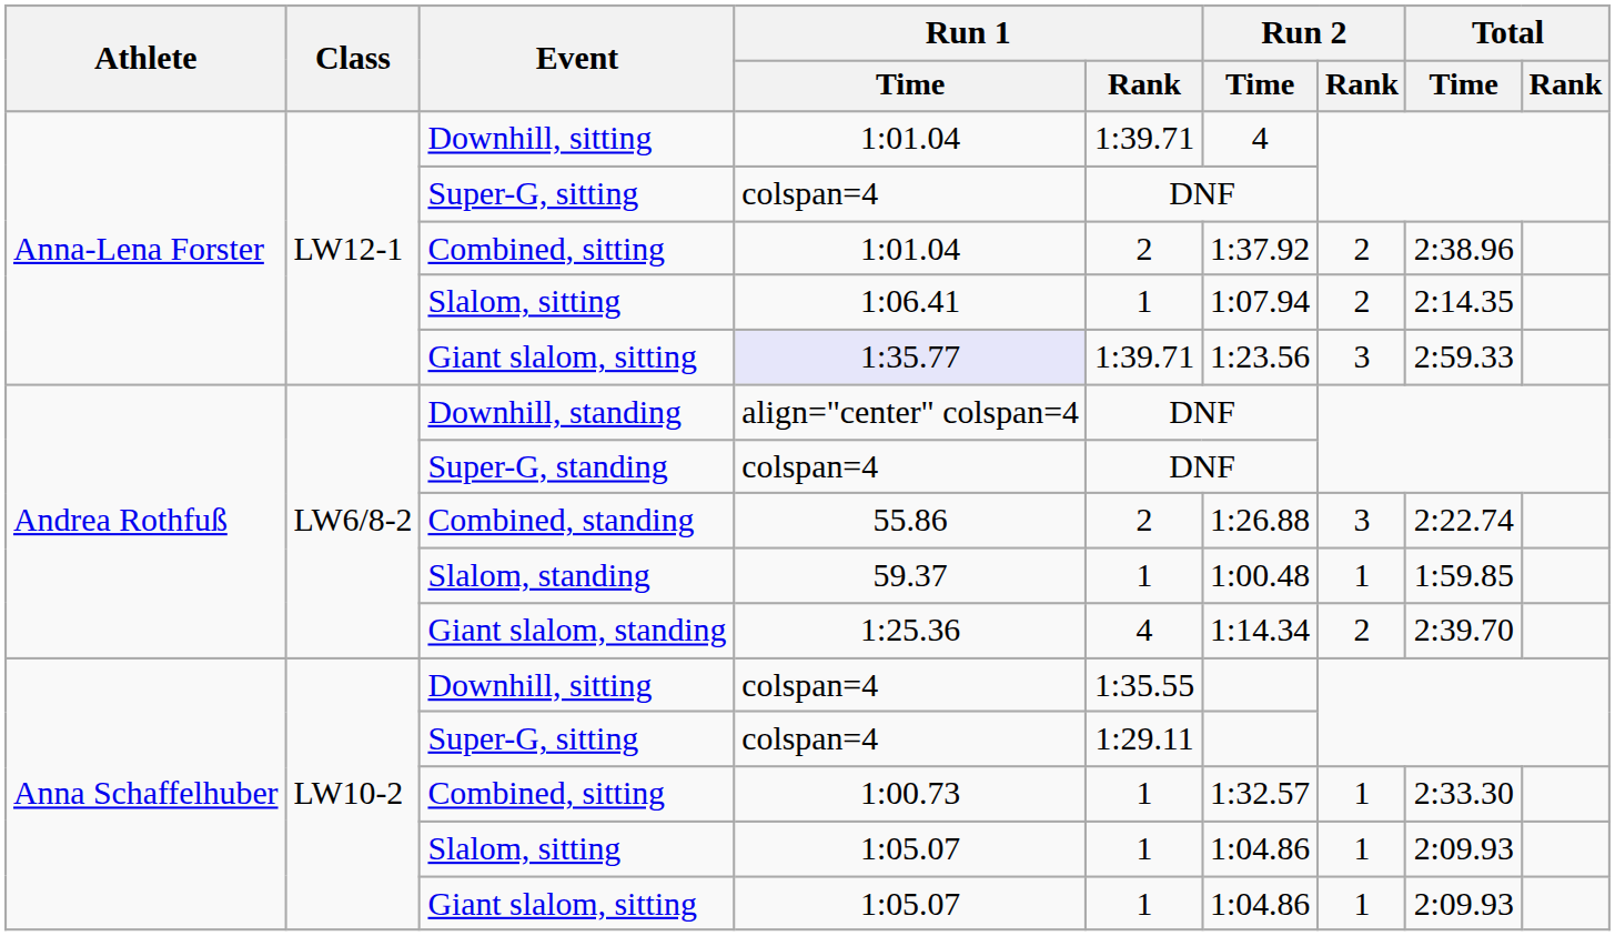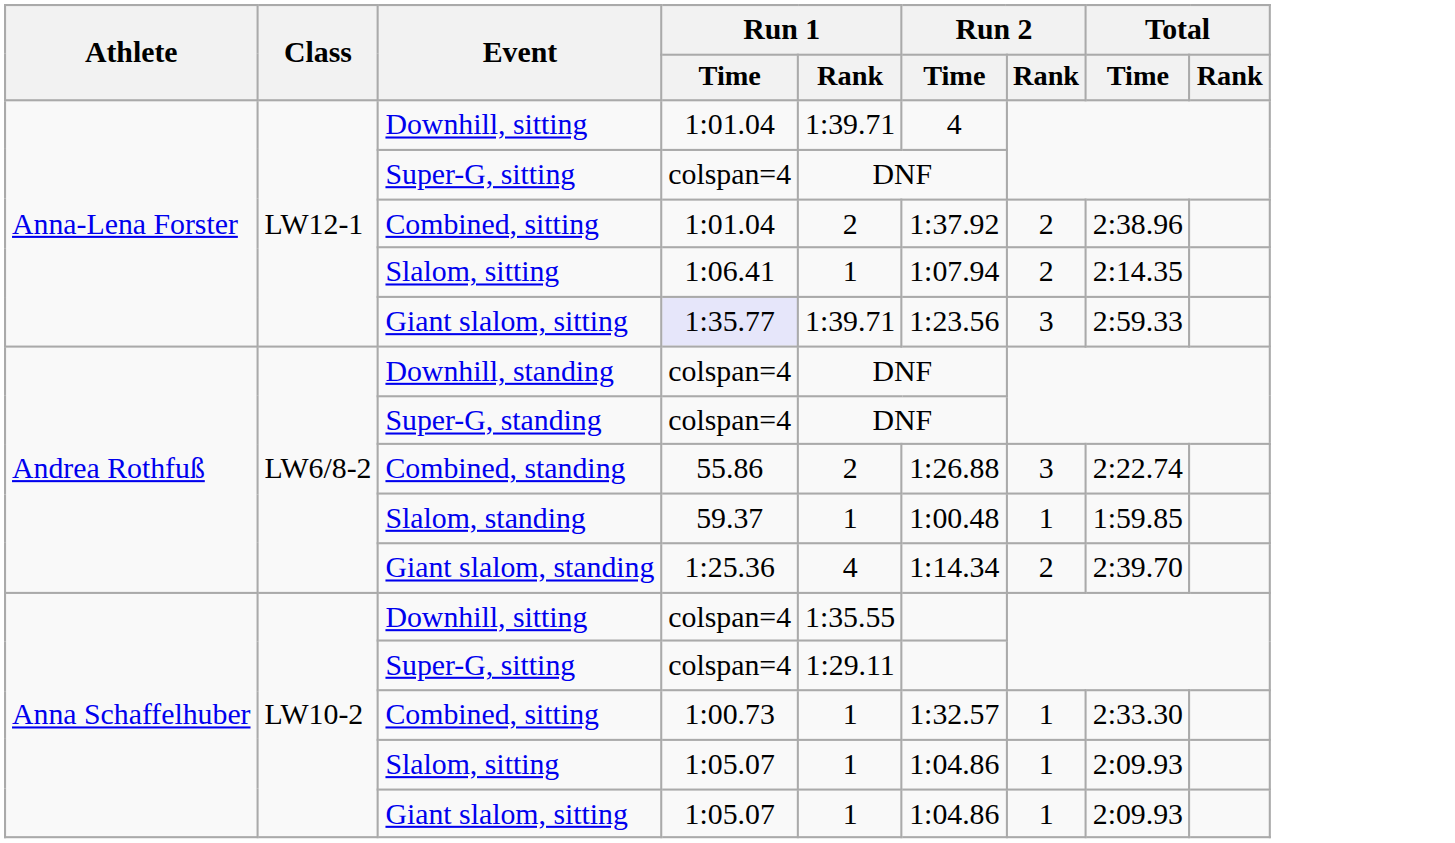Downhill, standing | Run 1 / Time: align="center" colspan=4 -> colspan=4
